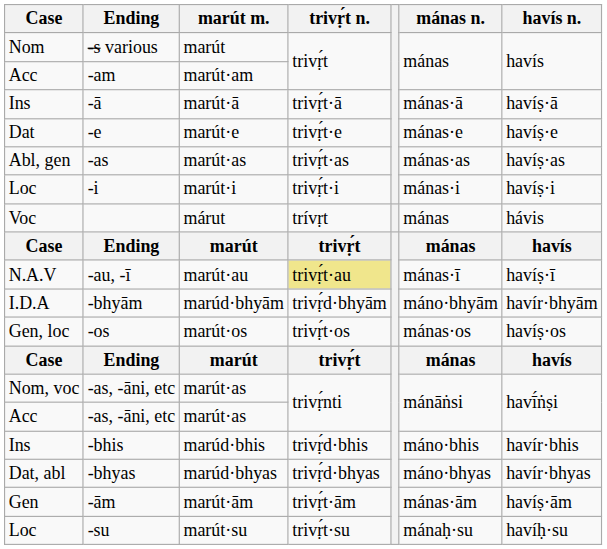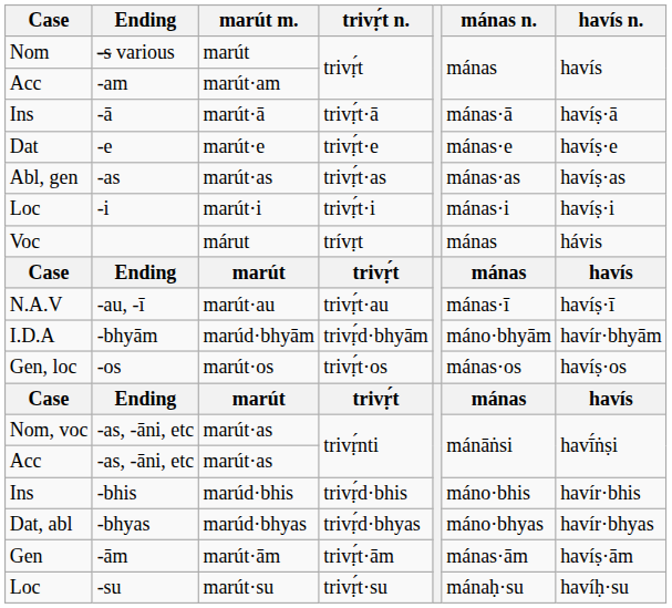-au, -ī | trivṛ́t n.: khaki background -> no background
